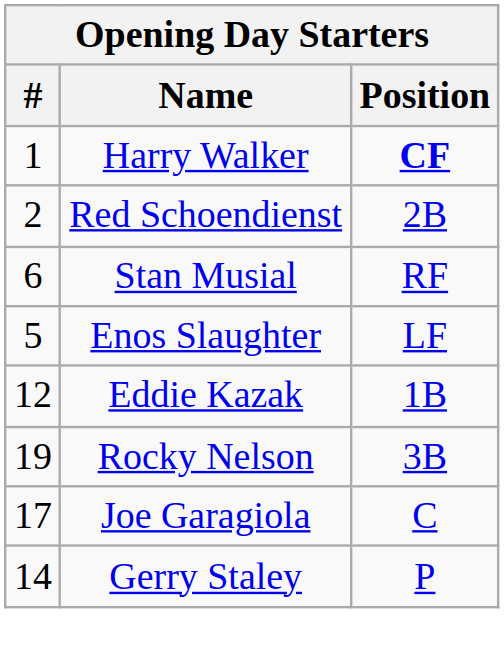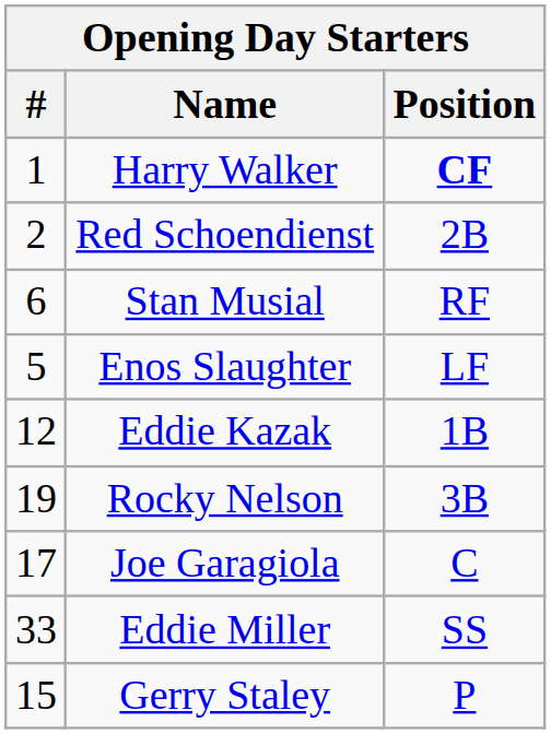+ row: 33 | Eddie Miller | SS
Gerry Staley | #: 14 -> 15
